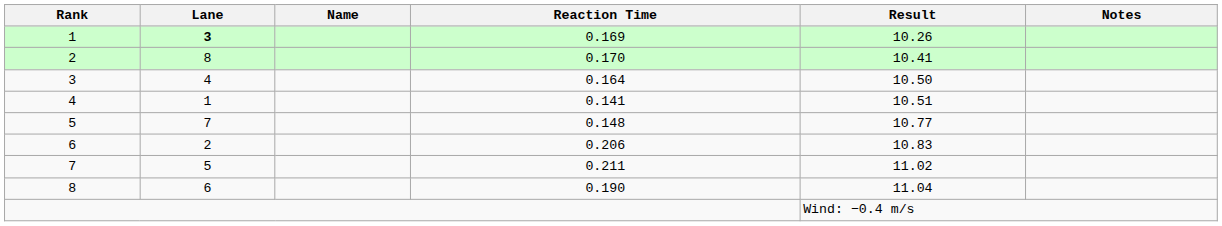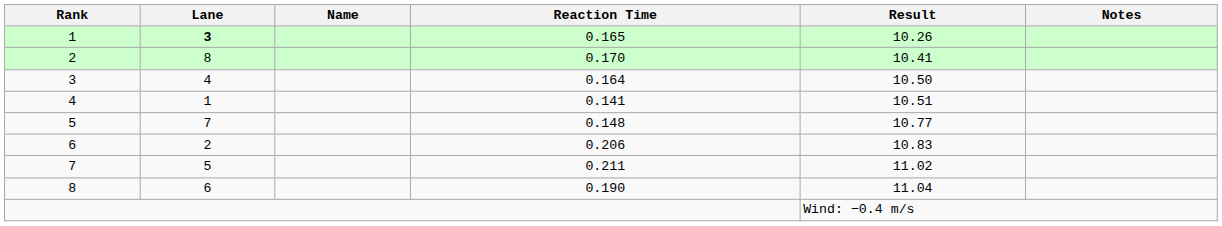row 2 | Reaction Time: 0.169 -> 0.165
